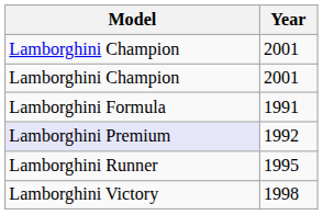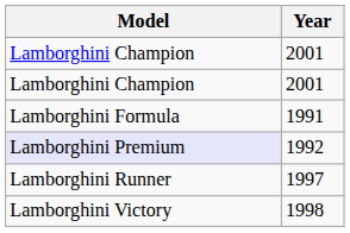row 6 | Year: 1995 -> 1997
